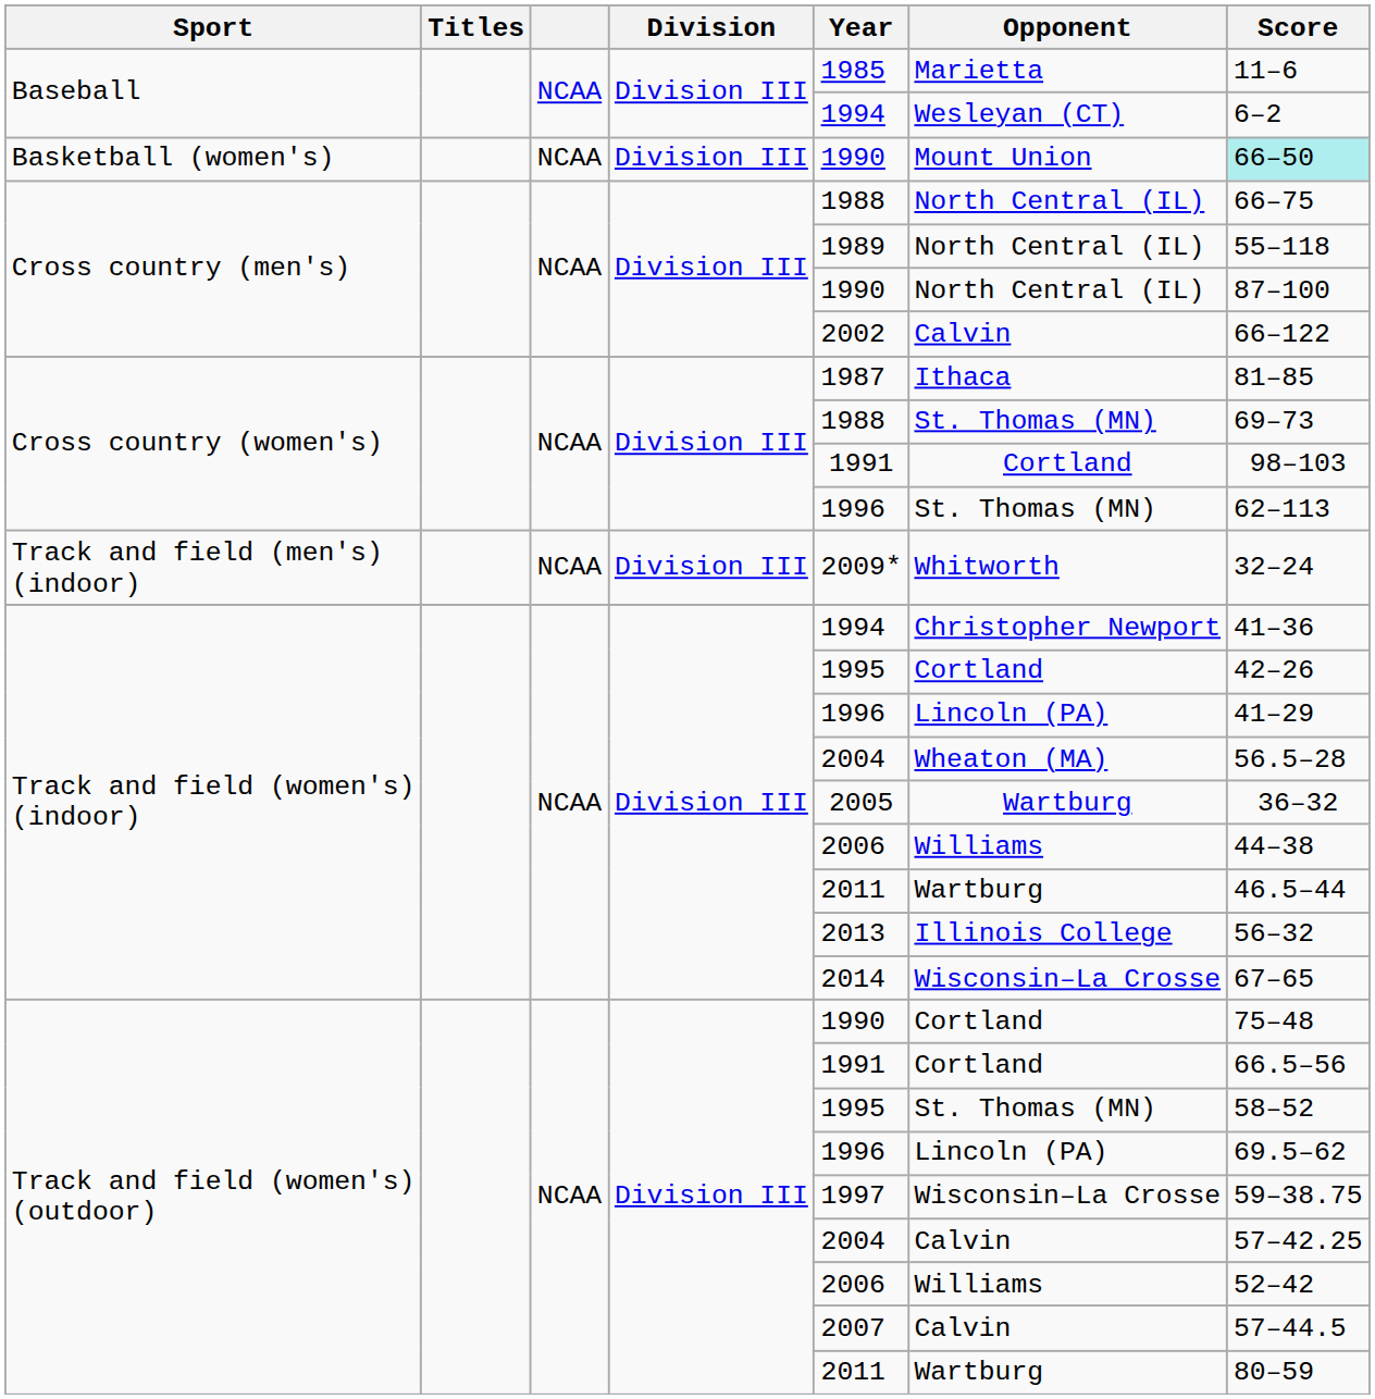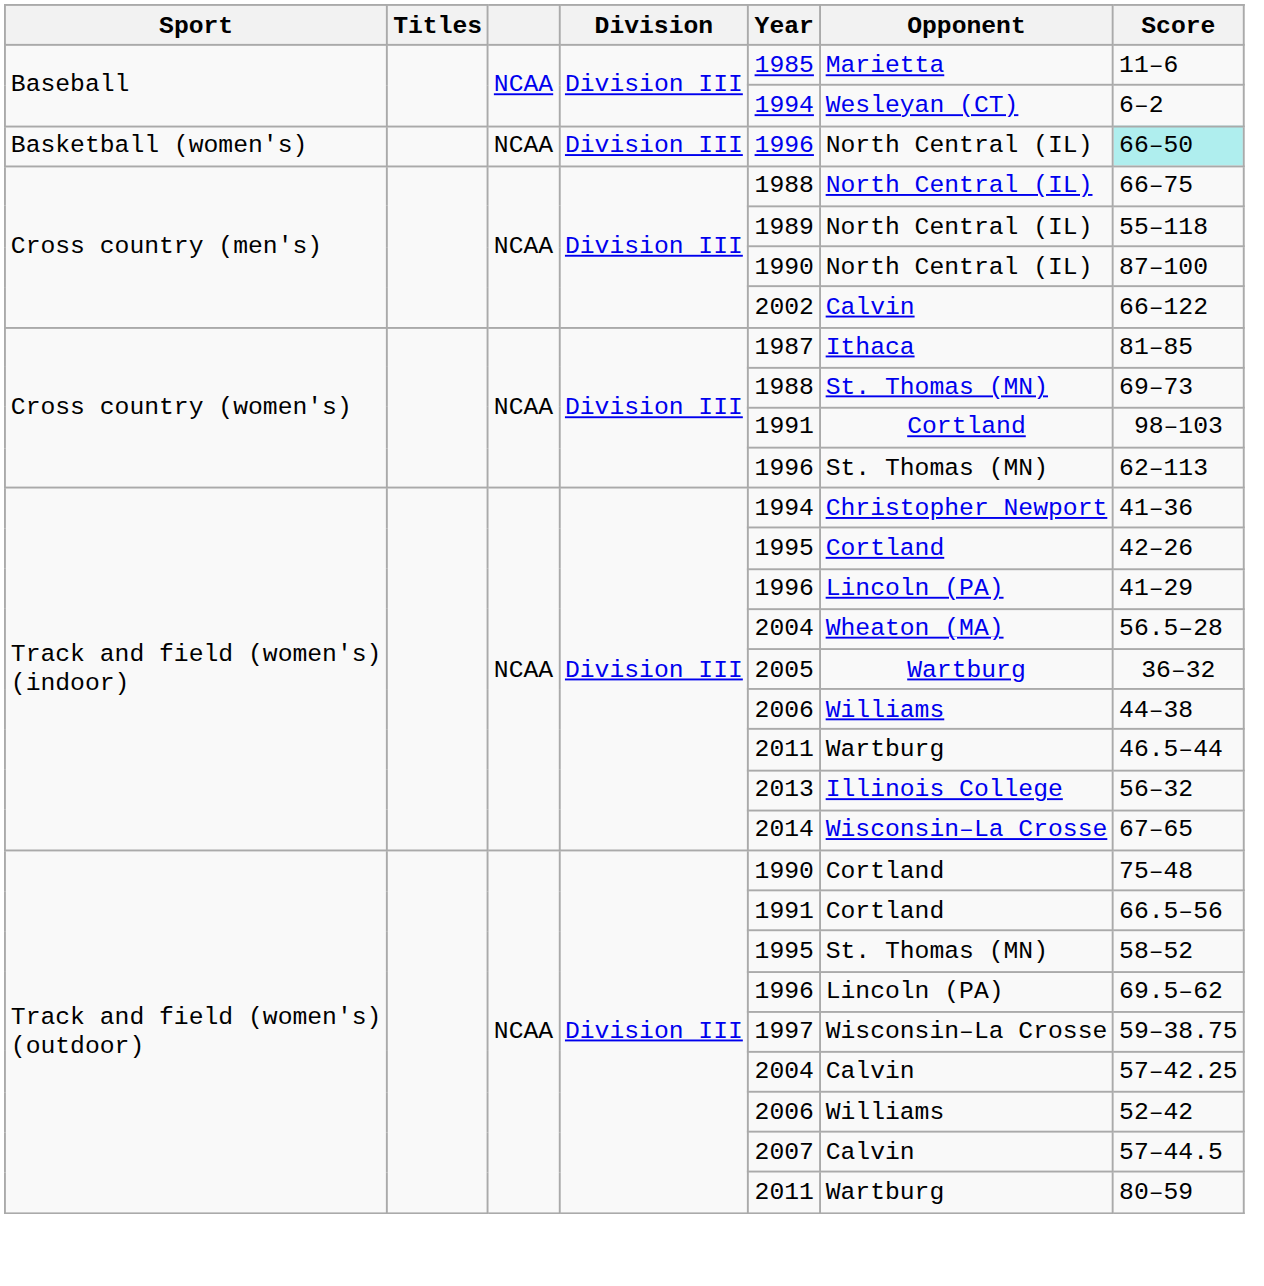Basketball (women's) | Year: 1990 -> 1996
Basketball (women's) | Opponent: Mount Union -> North Central (IL)
- row: Track and field (men's) (indoor) | NCAA | Division III | 2009* | Whitworth | 32–24
